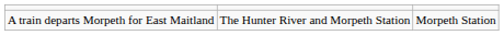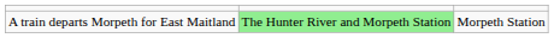A train departs Morpeth for East Maitland | column 2: no background -> lightgreen background
